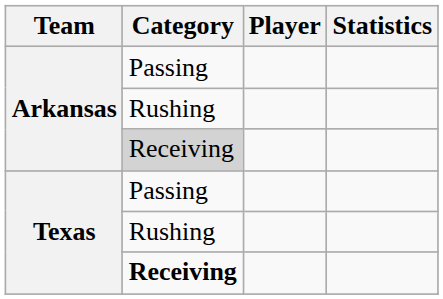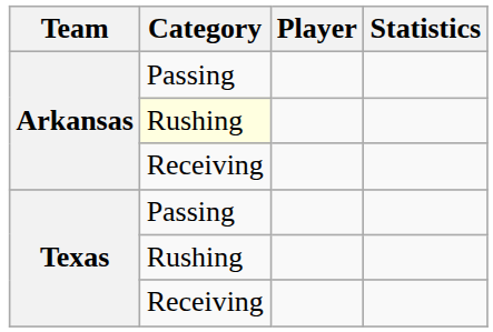Arkansas / Rushing | Category: no background -> lightyellow background
Arkansas / Receiving | Category: lightgrey background -> no background
Texas / Receiving | Category: bold -> normal
